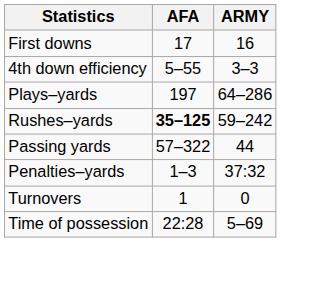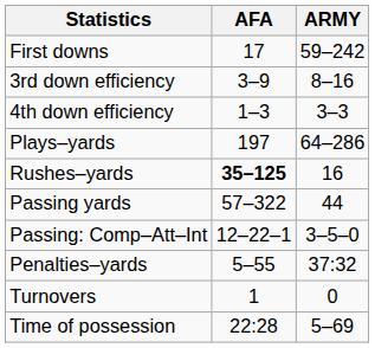First downs | ARMY: 16 -> 59–242
+ row: 3rd down efficiency | 3–9 | 8–16
4th down efficiency | AFA: 5–55 -> 1–3
Rushes–yards | ARMY: 59–242 -> 16
+ row: Passing: Comp–Att–Int | 12–22–1 | 3–5–0
Penalties–yards | AFA: 1–3 -> 5–55
